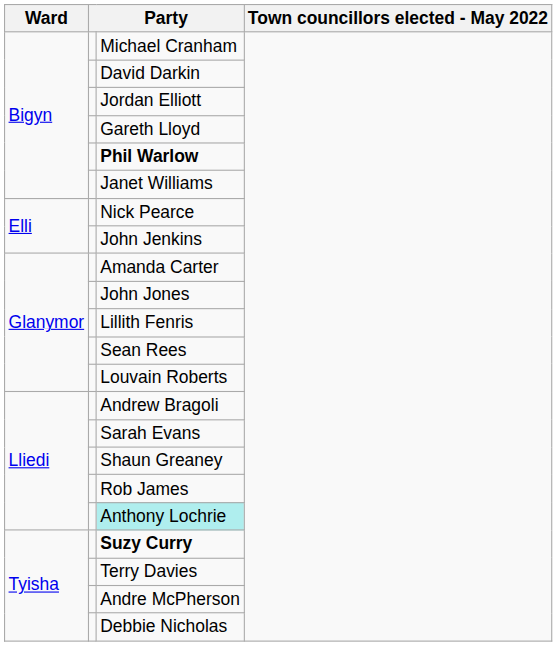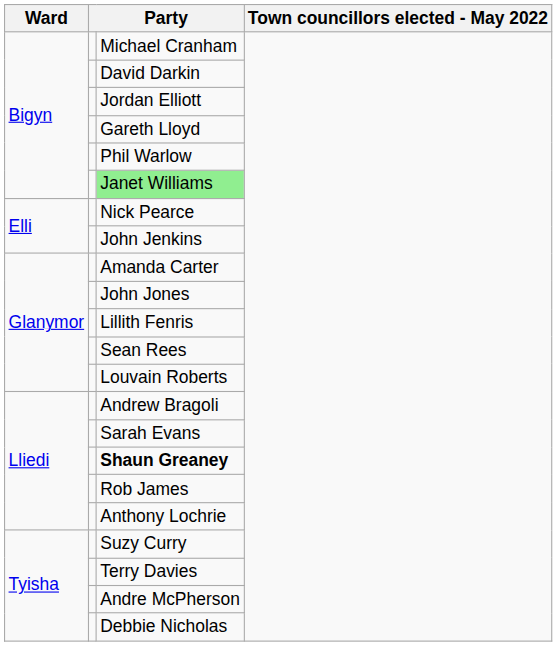Phil Warlow | column 3: bold -> normal
Janet Williams | column 3: no background -> lightgreen background
Shaun Greaney | column 3: normal -> bold
Anthony Lochrie | column 3: paleturquoise background -> no background
Suzy Curry | column 3: bold -> normal
